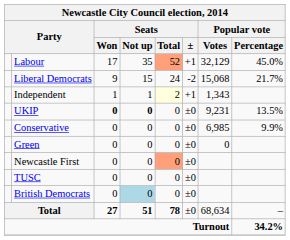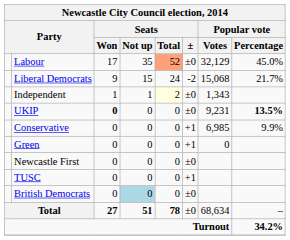Labour | Seats / ±: +1 -> ±0
Independent | Seats / ±: +1 -> ±0
UKIP | Seats / Not up: bold -> normal
UKIP | Popular vote / Percentage: normal -> bold
Conservative | Seats / ±: ±0 -> +1
Green | Seats / ±: ±0 -> +1
Newcastle First | Seats / Total: lightsalmon background -> no background
TUSC | Seats / ±: ±0 -> +1
